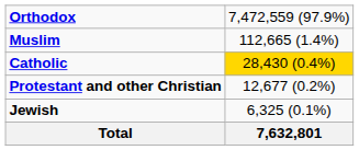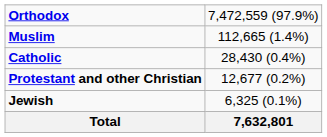Catholic | column 2: gold background -> no background
